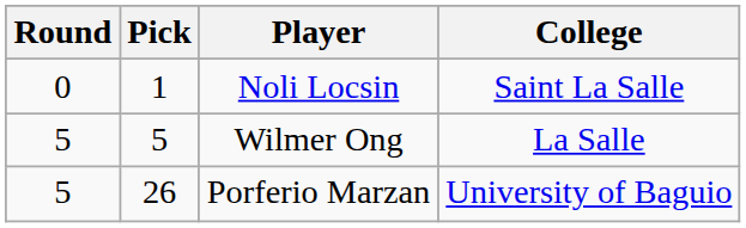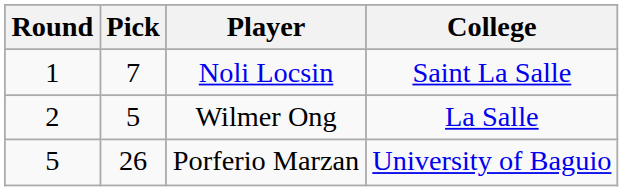Noli Locsin | Round: 0 -> 1
Noli Locsin | Pick: 1 -> 7
Wilmer Ong | Round: 5 -> 2
